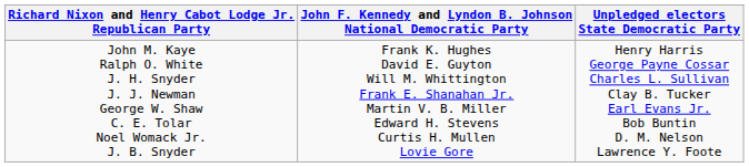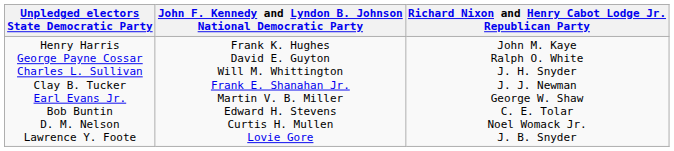columns swapped: Unpledged electors State Democratic Party <-> Richard Nixon and Henry Cabot Lodge Jr. Republican Party
